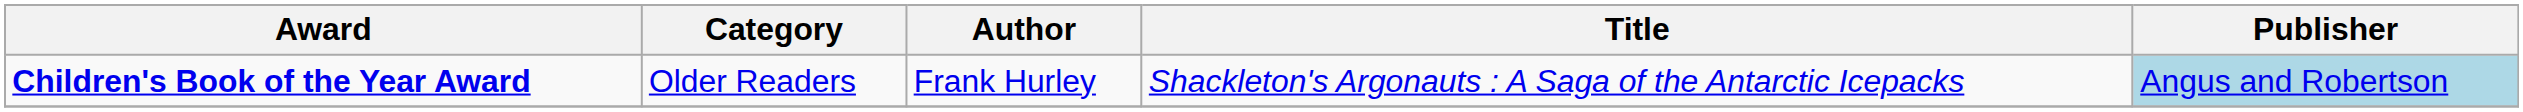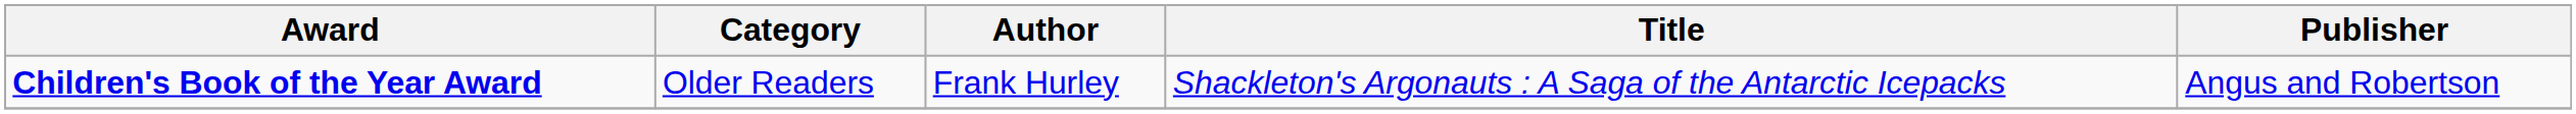Children's Book of the Year Award | Publisher: lightblue background -> no background
